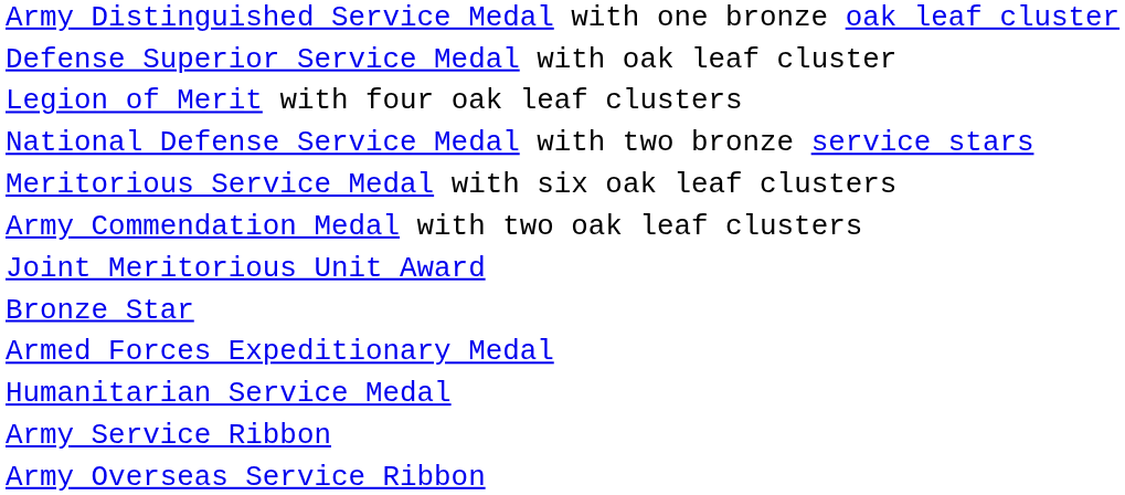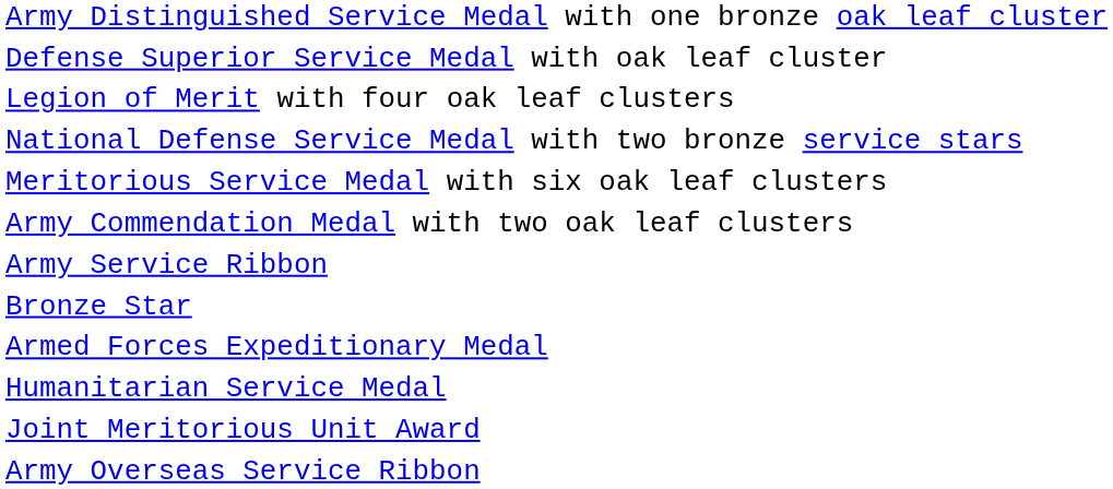row 7 | column 1: Joint Meritorious Unit Award -> Army Service Ribbon
row 11 | column 1: Army Service Ribbon -> Joint Meritorious Unit Award
